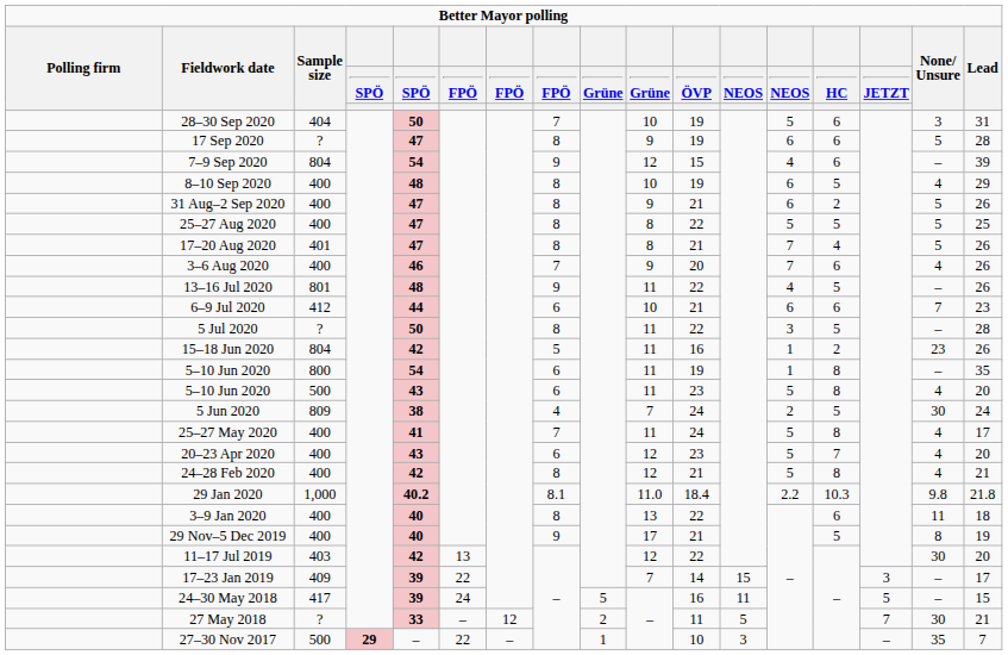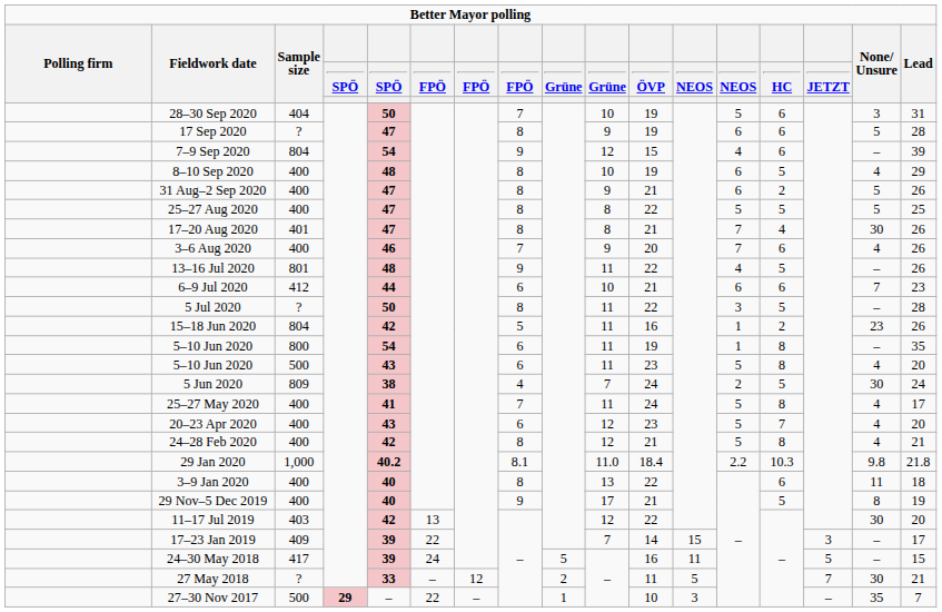17–20 Aug 2020 | None/ Unsure: 5 -> 30
